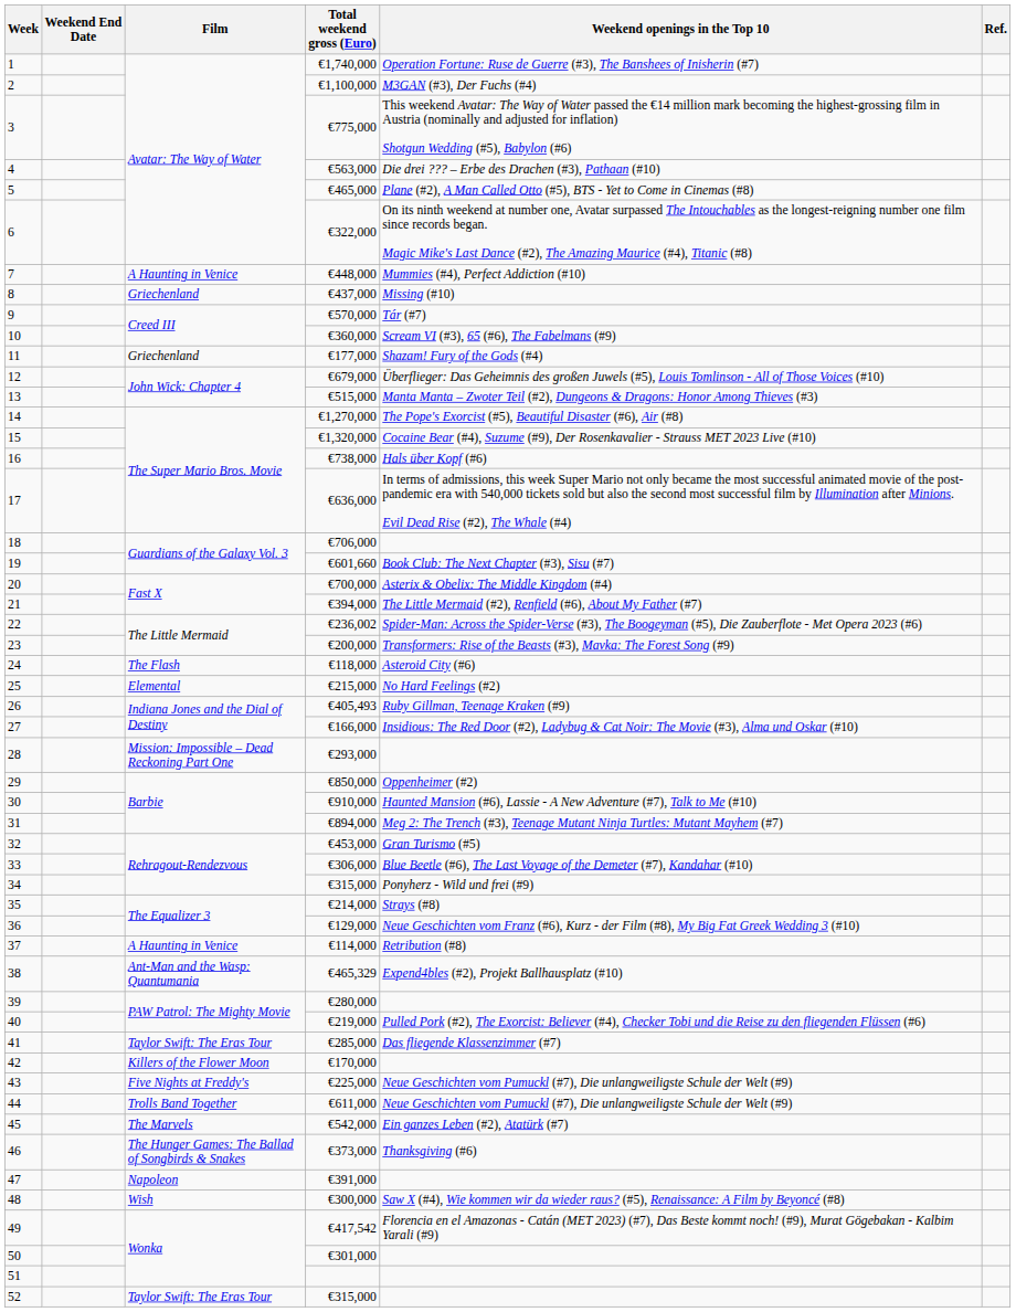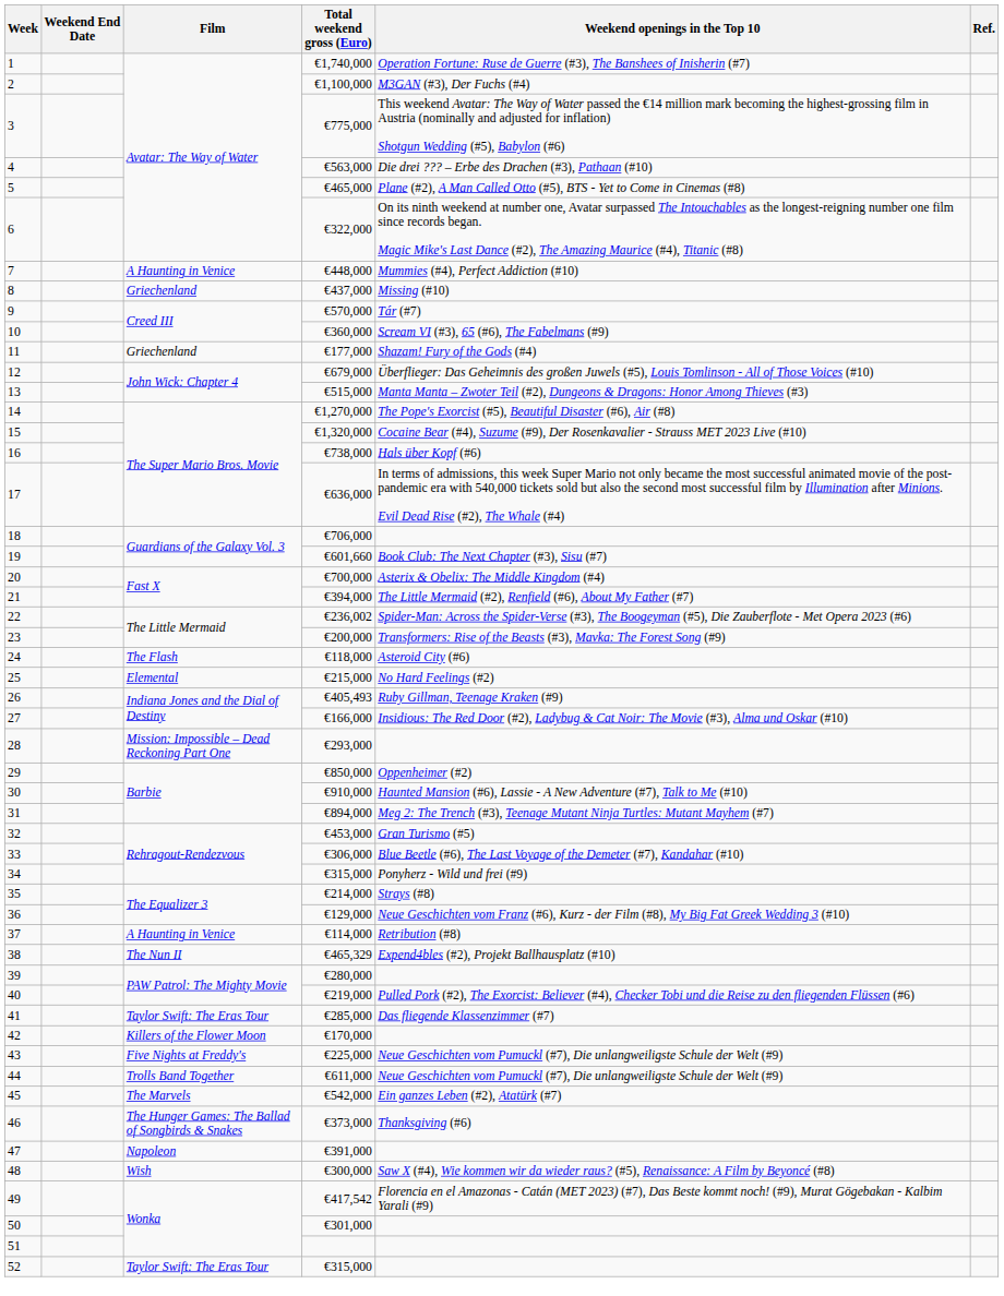38 | Film: Ant-Man and the Wasp: Quantumania -> The Nun II
